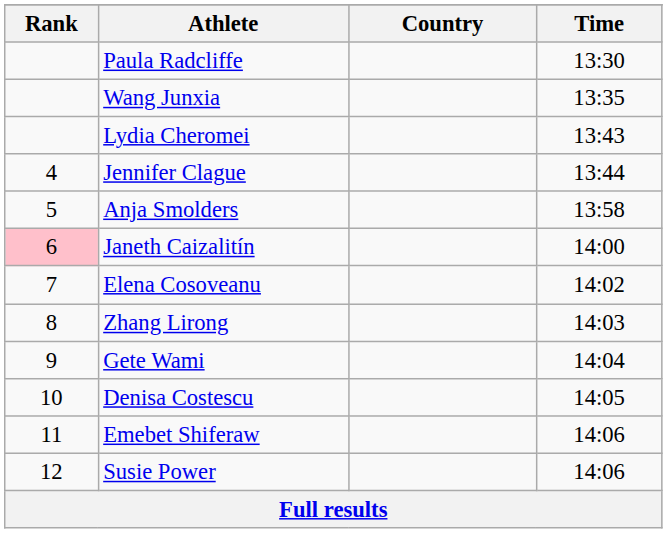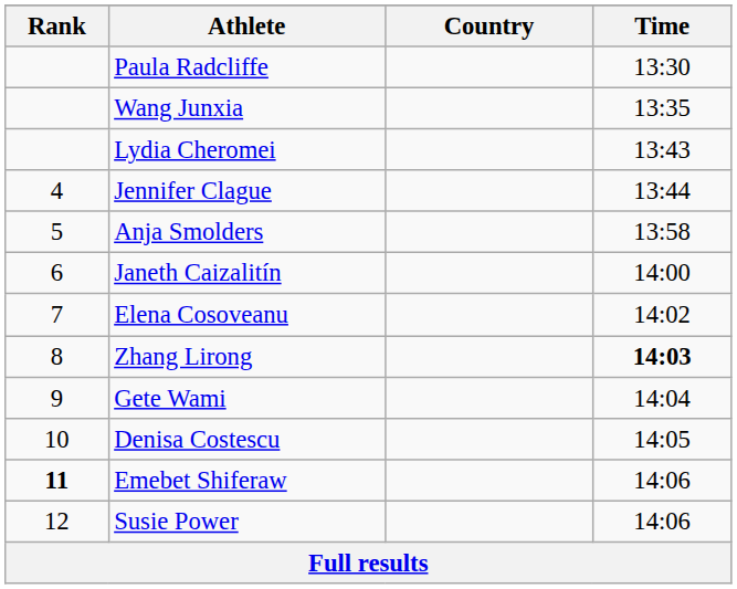Janeth Caizalitín | Rank: pink background -> no background
Zhang Lirong | Time: normal -> bold
Emebet Shiferaw | Rank: normal -> bold
